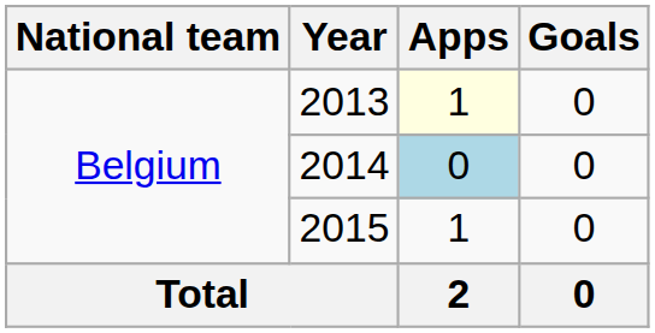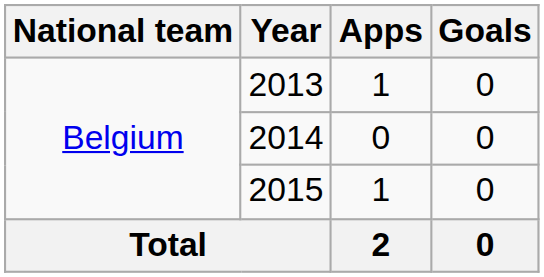2013 | Apps: lightyellow background -> no background
2014 | Apps: lightblue background -> no background
